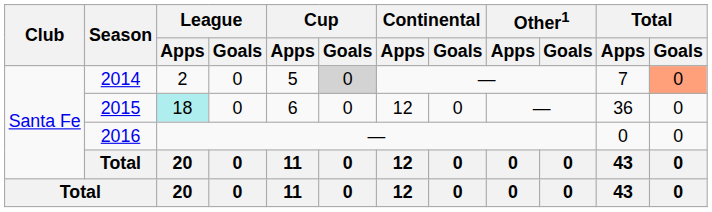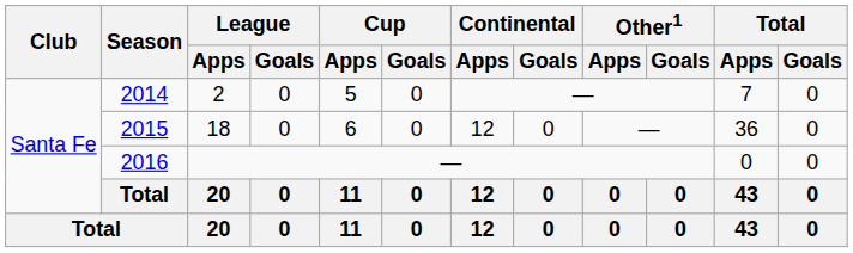2014 | Cup / Goals: lightgrey background -> no background
2014 | Total / Goals: lightsalmon background -> no background
2015 | League / Apps: paleturquoise background -> no background
